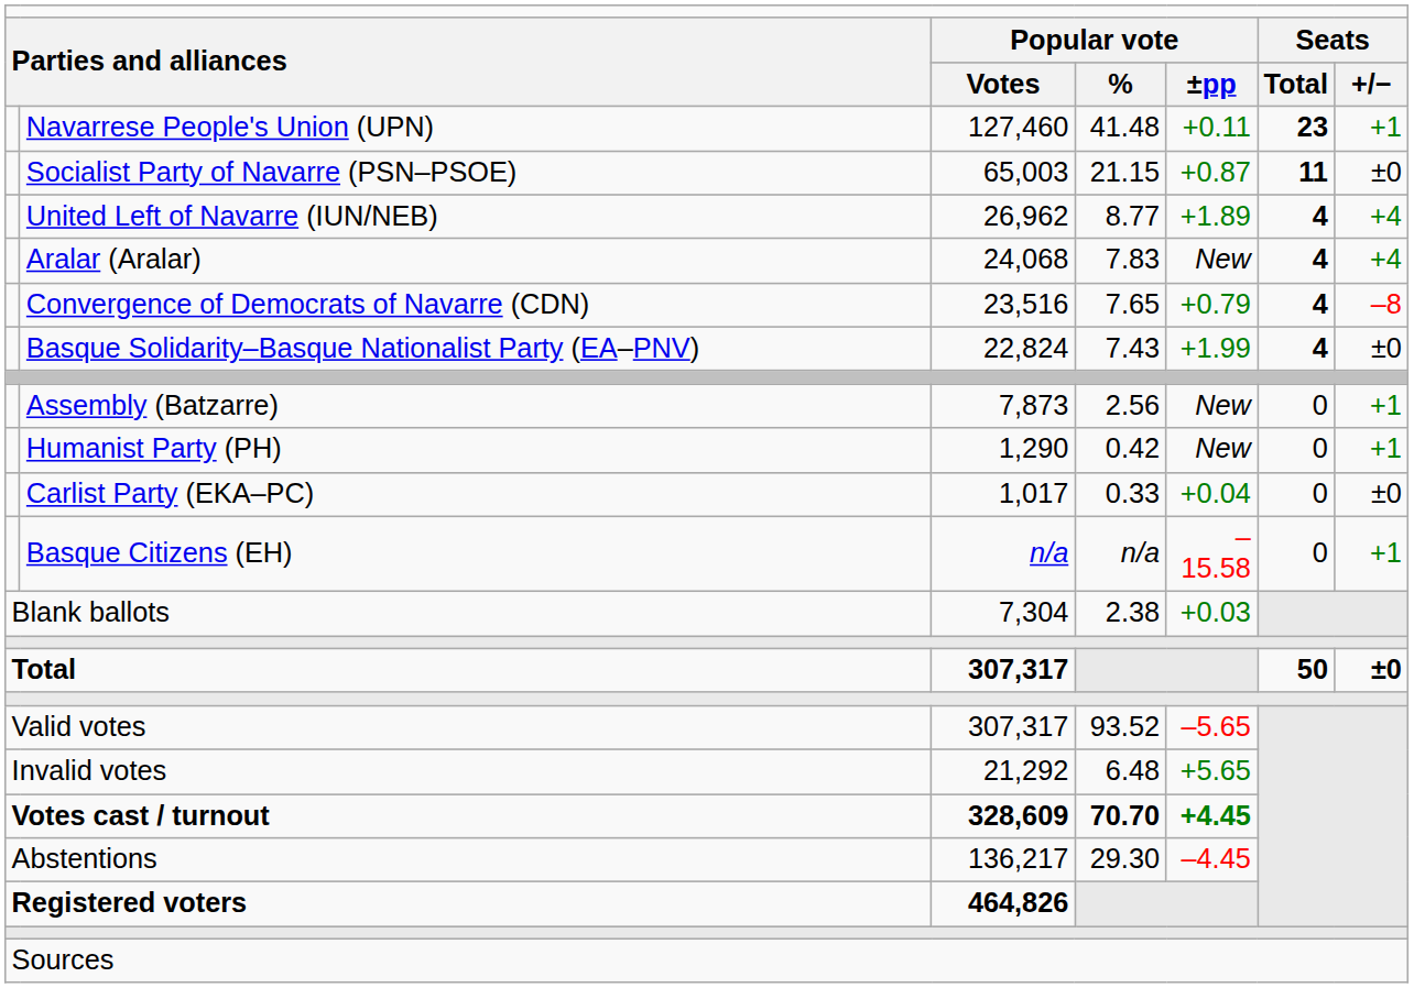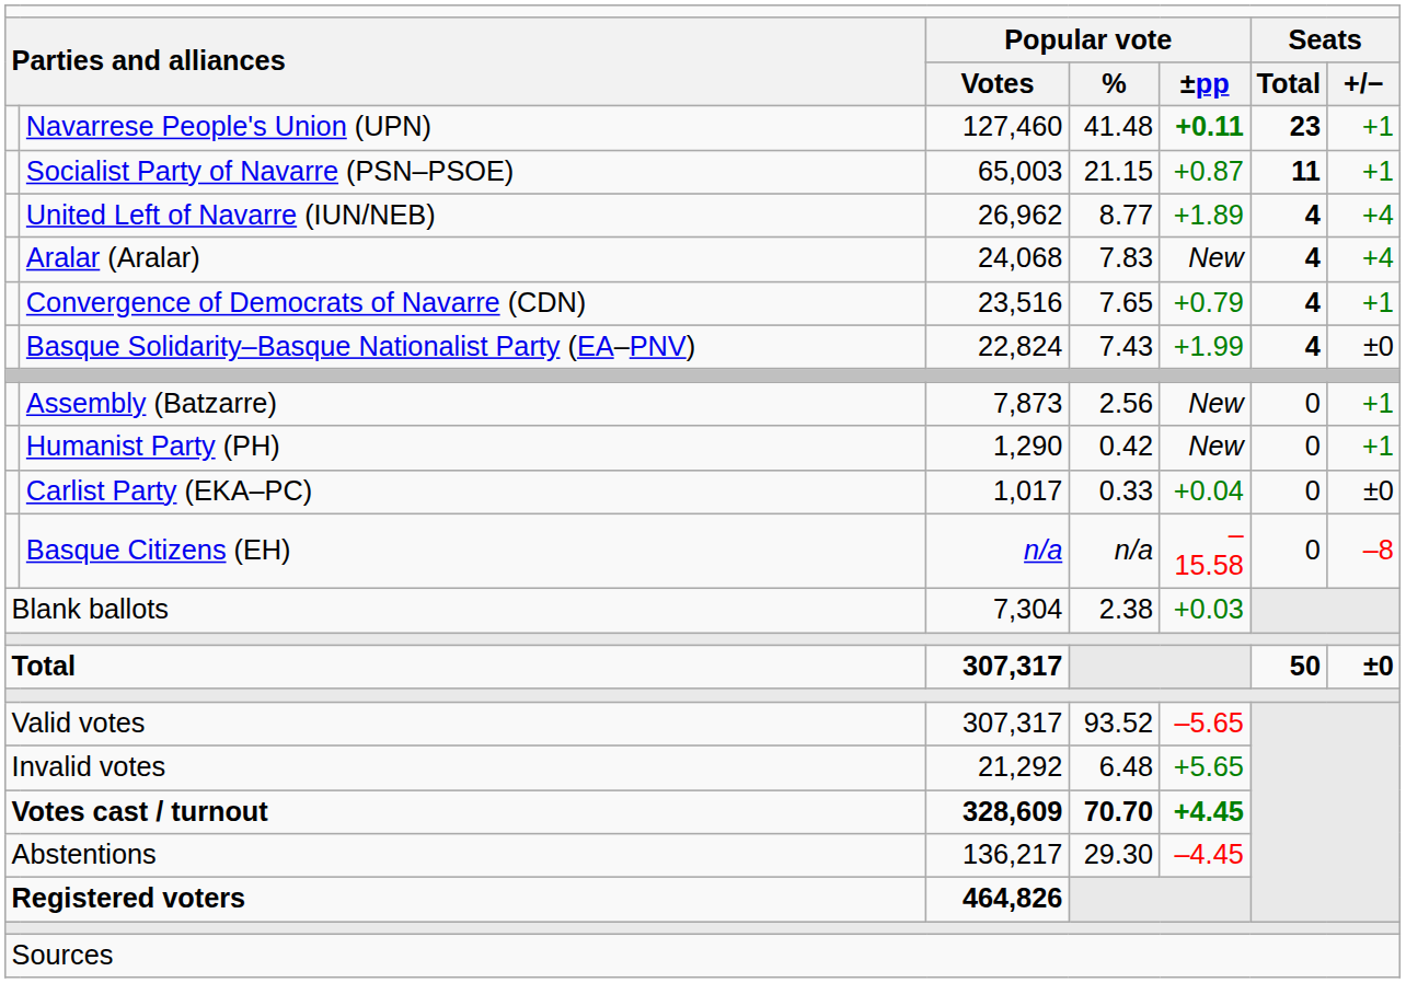Navarrese People's Union (UPN) | column 5: normal -> bold
Socialist Party of Navarre (PSN–PSOE) | column 7: ±0 -> +1
Convergence of Democrats of Navarre (CDN) | column 7: –8 -> +1
Basque Citizens (EH) | column 7: +1 -> –8
